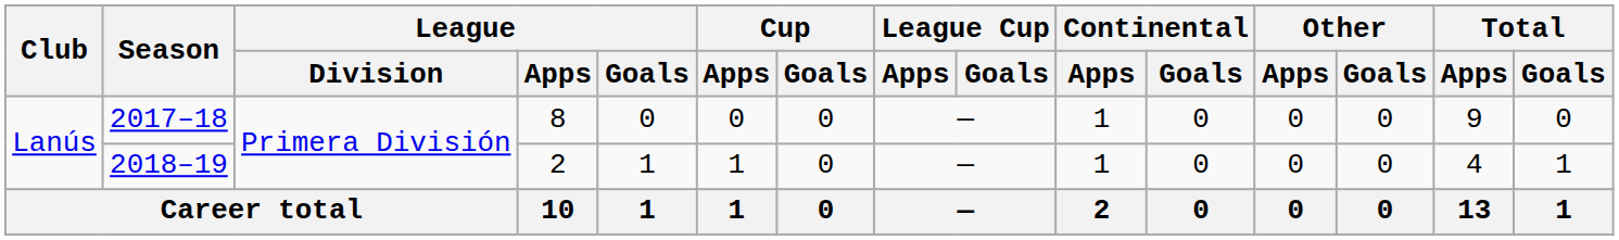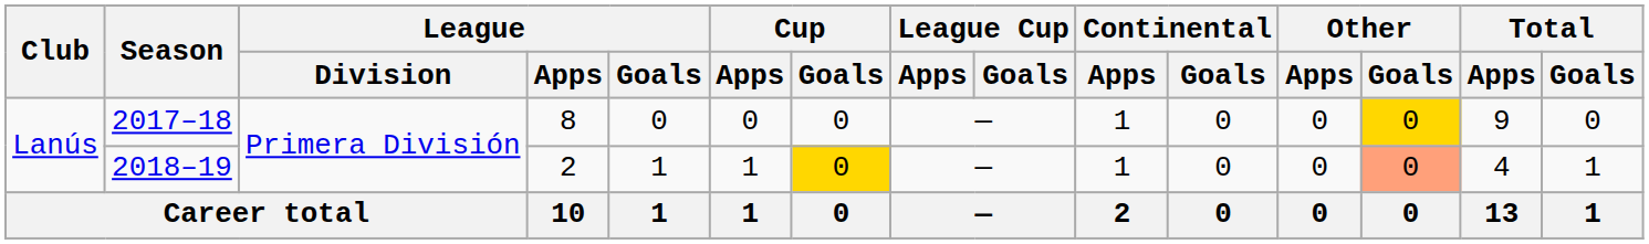2017–18 | Other / Goals: no background -> gold background
2018–19 | Cup / Goals: no background -> gold background
2018–19 | Other / Goals: no background -> lightsalmon background
